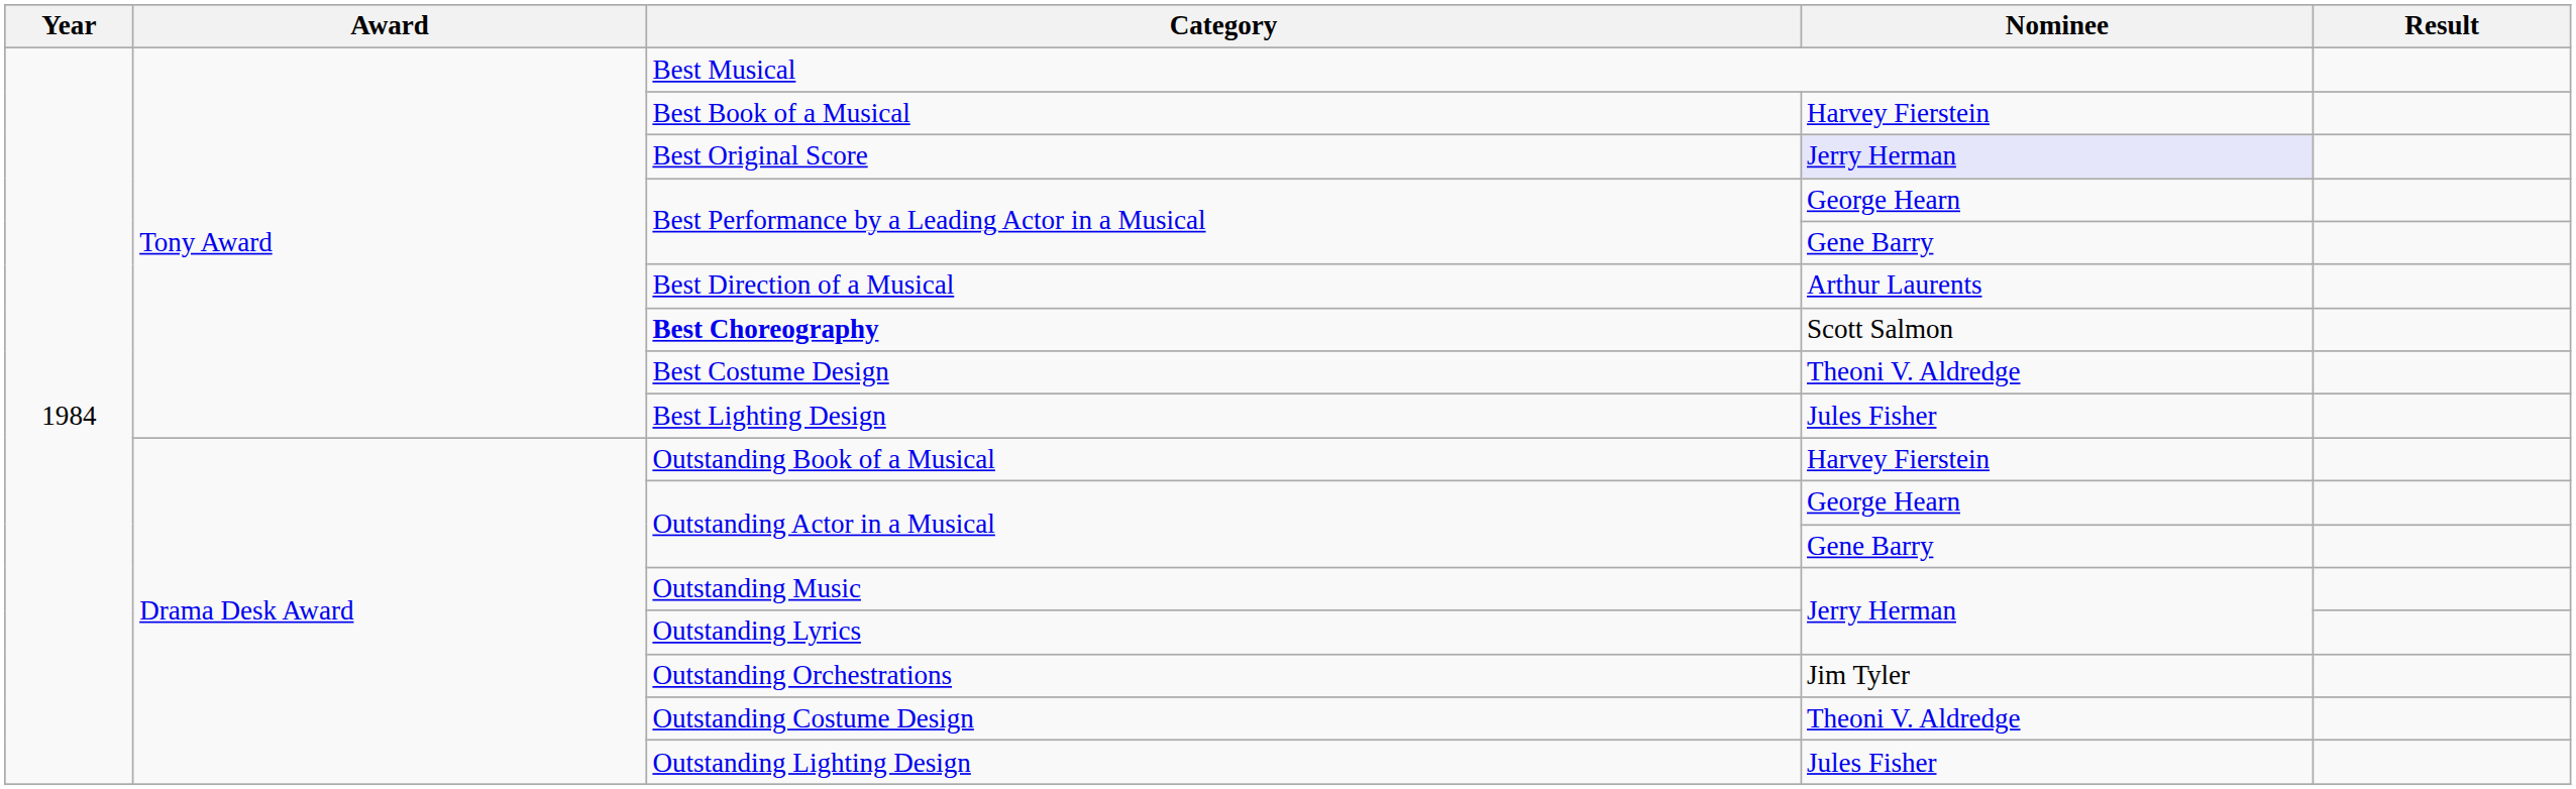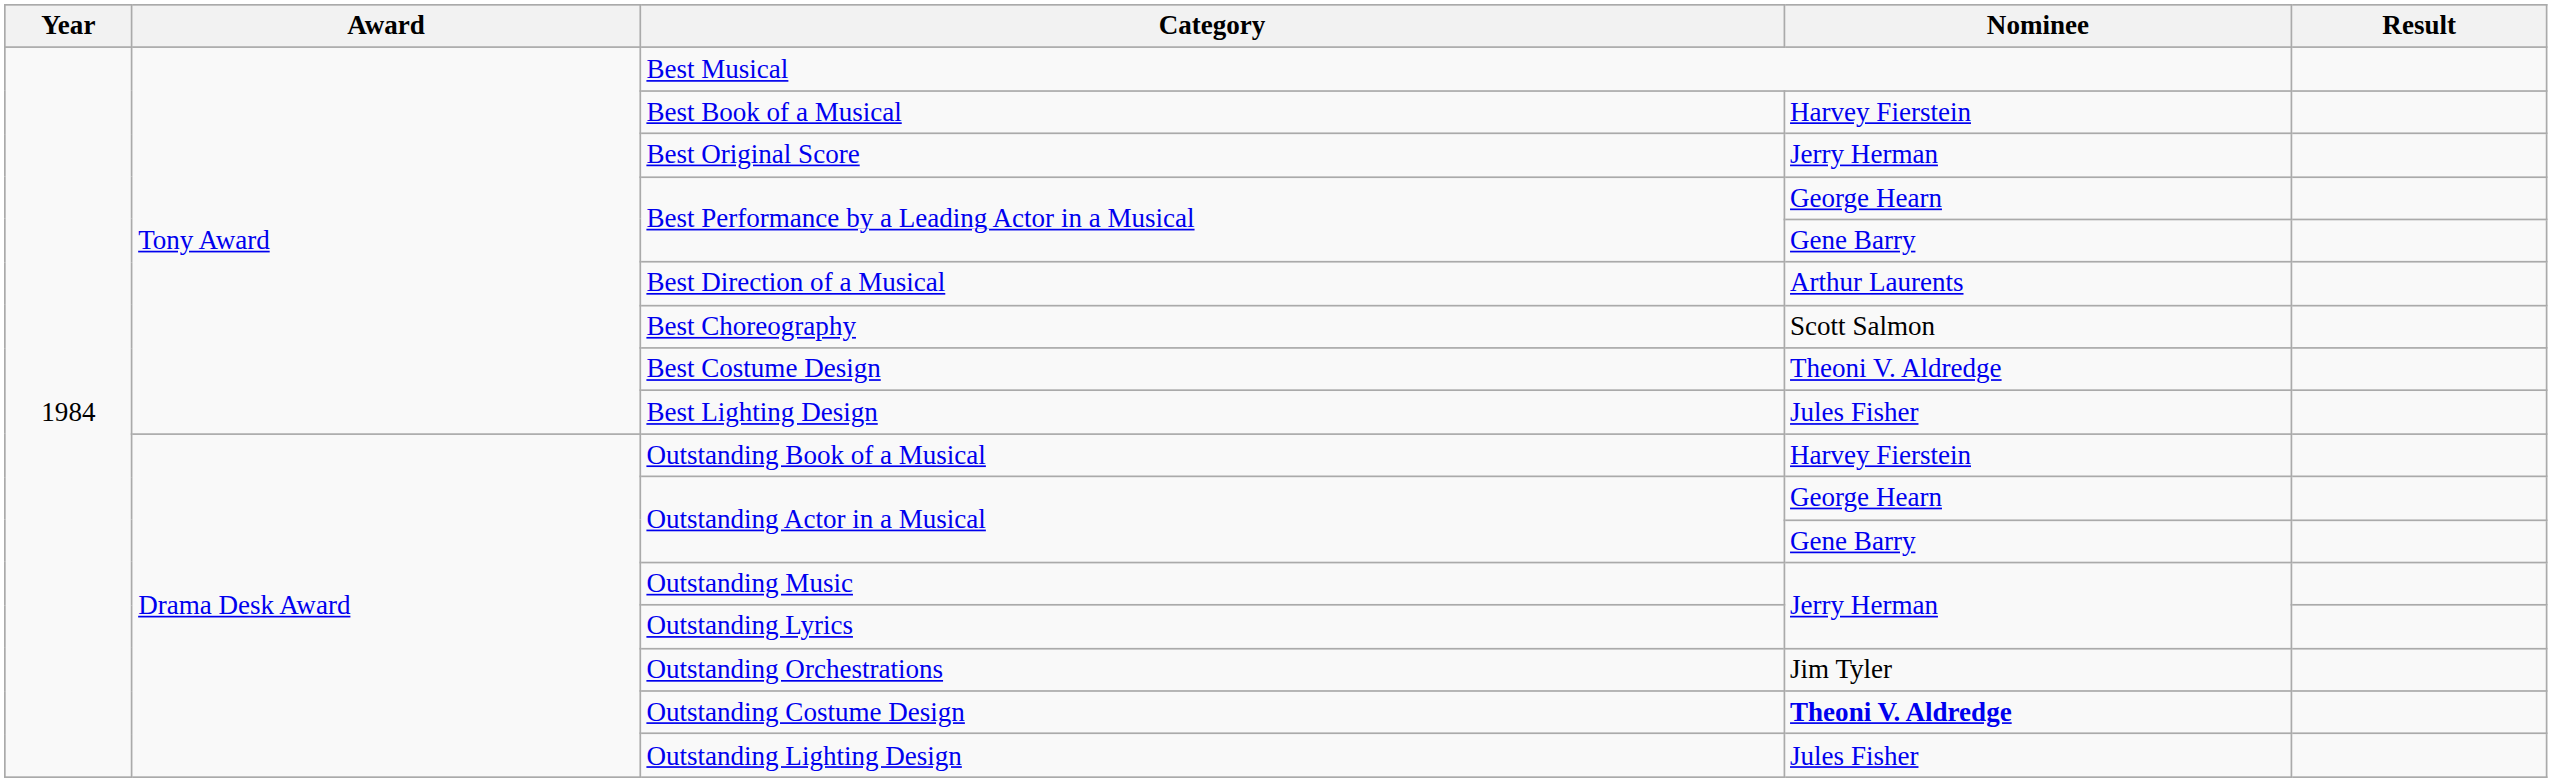Best Original Score | Nominee: lavender background -> no background
Best Choreography | Category: bold -> normal
Outstanding Costume Design | Nominee: normal -> bold
